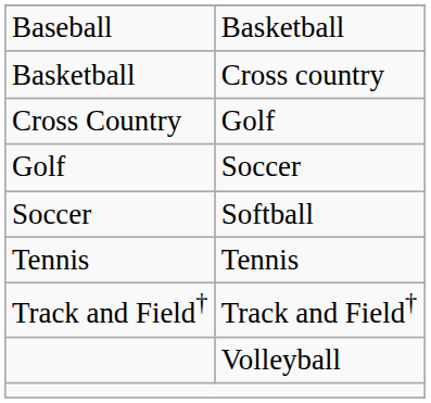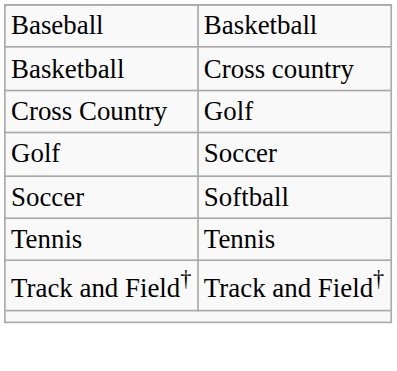- row: Volleyball
